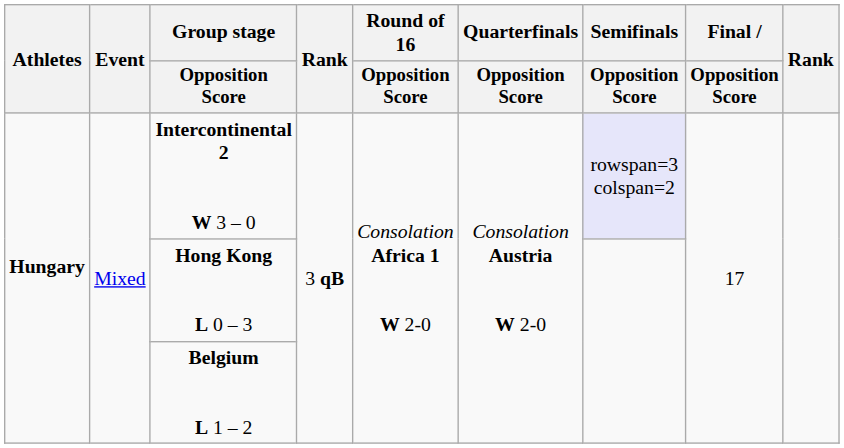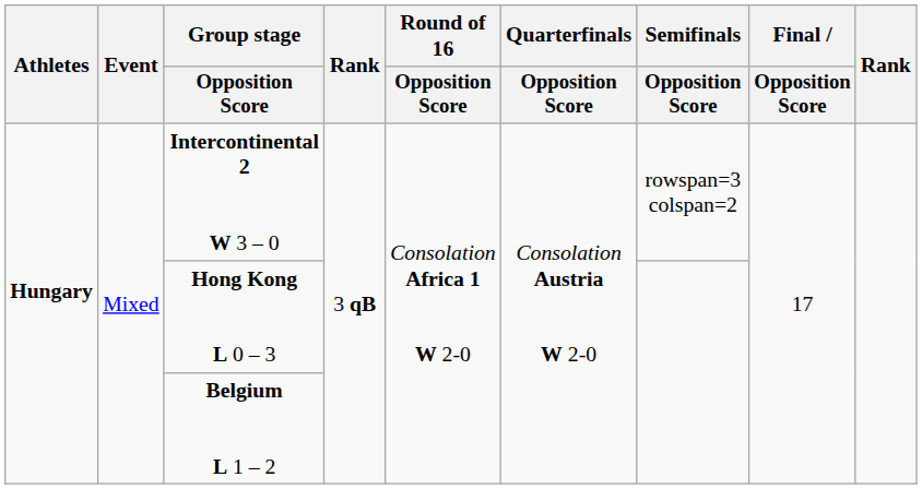Intercontinental 2 W 3 – 0 | Semifinals / Opposition Score: lavender background -> no background
